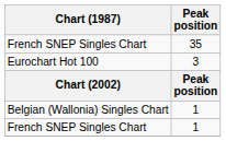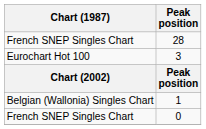row 2 | Peak position: 35 -> 28
row 6 | Peak position: 1 -> 0
